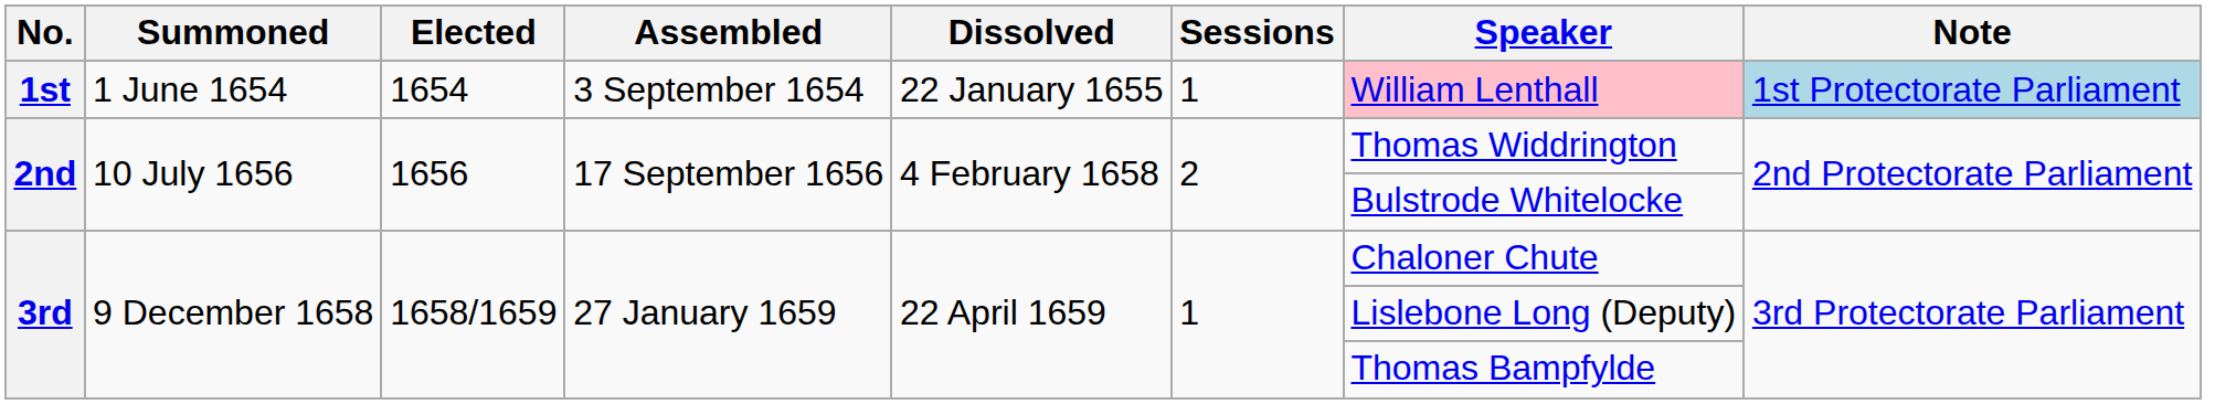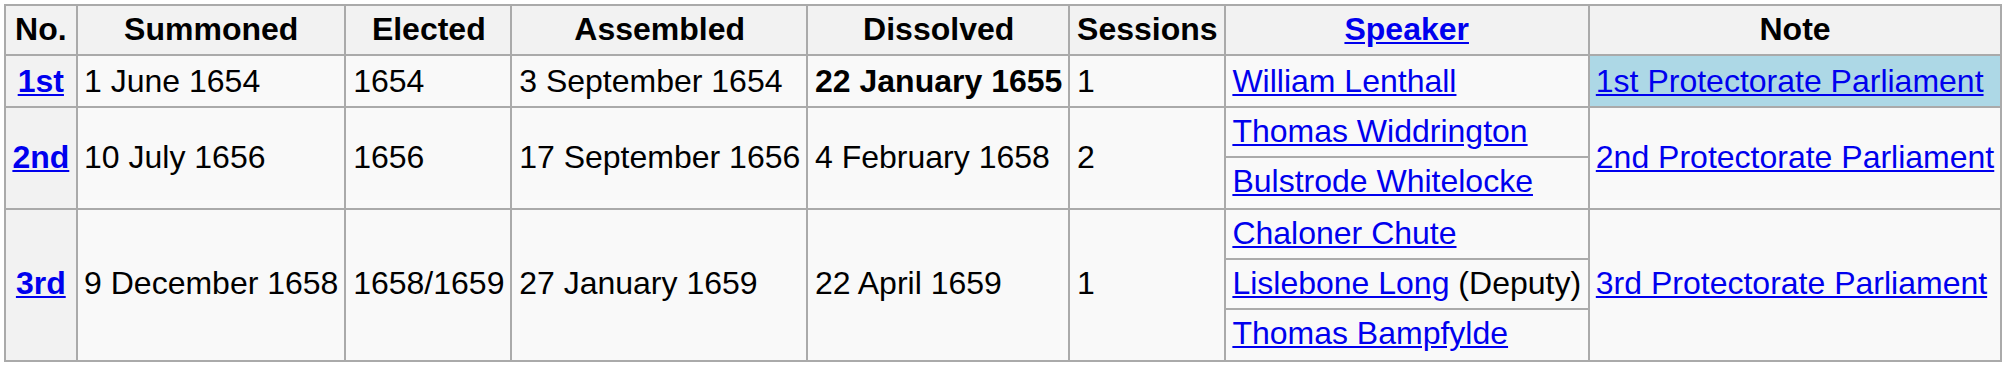1st | Dissolved: normal -> bold
1st | Speaker: pink background -> no background
